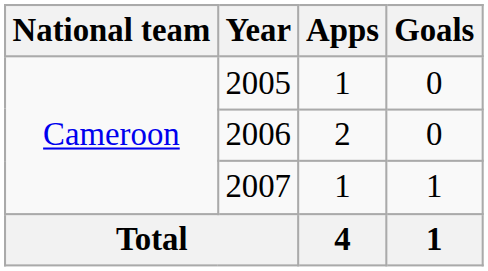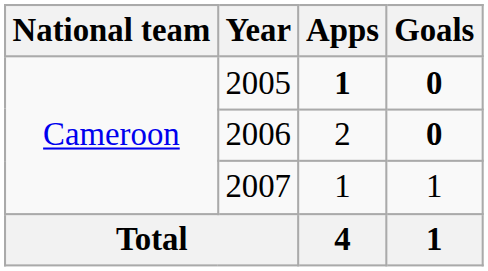2005 | Apps: normal -> bold
2005 | Goals: normal -> bold
2006 | Goals: normal -> bold
